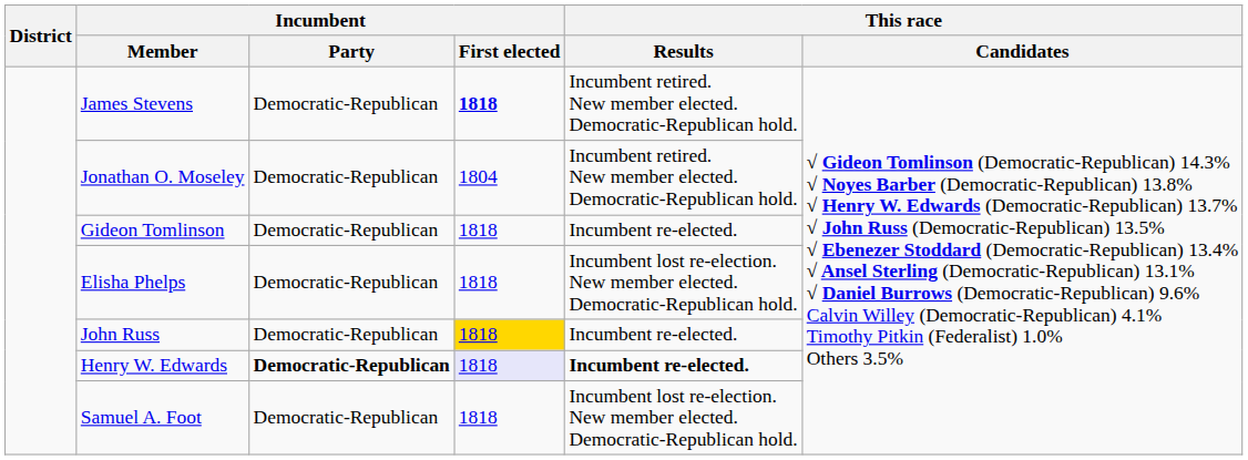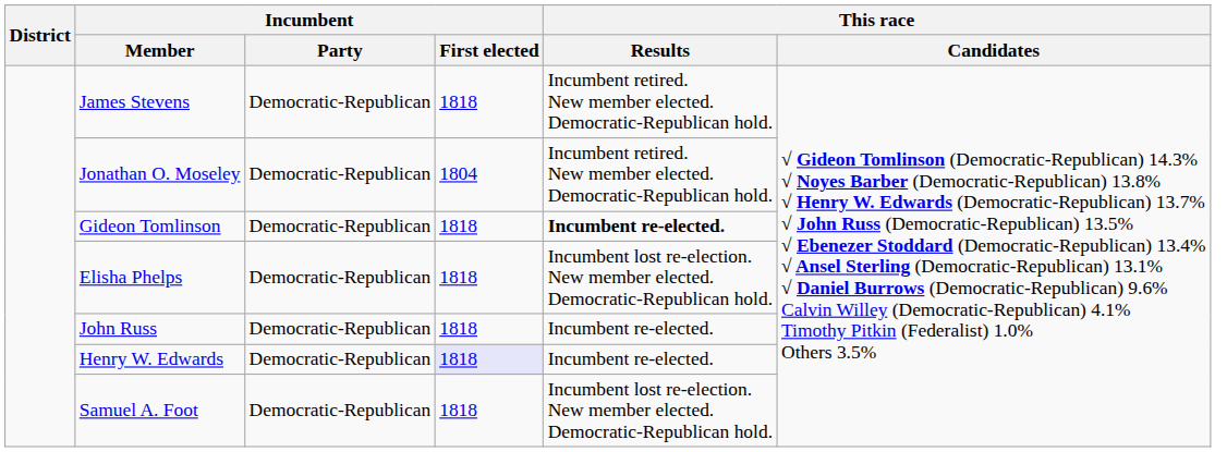James Stevens | Incumbent / First elected: bold -> normal
Gideon Tomlinson | This race / Results: normal -> bold
John Russ | Incumbent / First elected: gold background -> no background
Henry W. Edwards | Incumbent / Party: bold -> normal
Henry W. Edwards | This race / Results: bold -> normal
